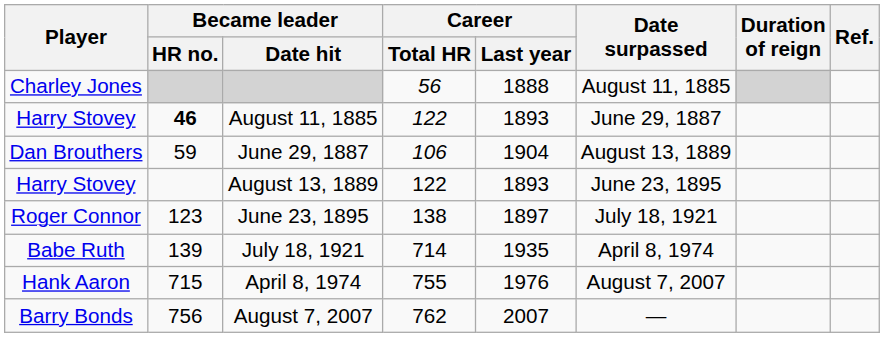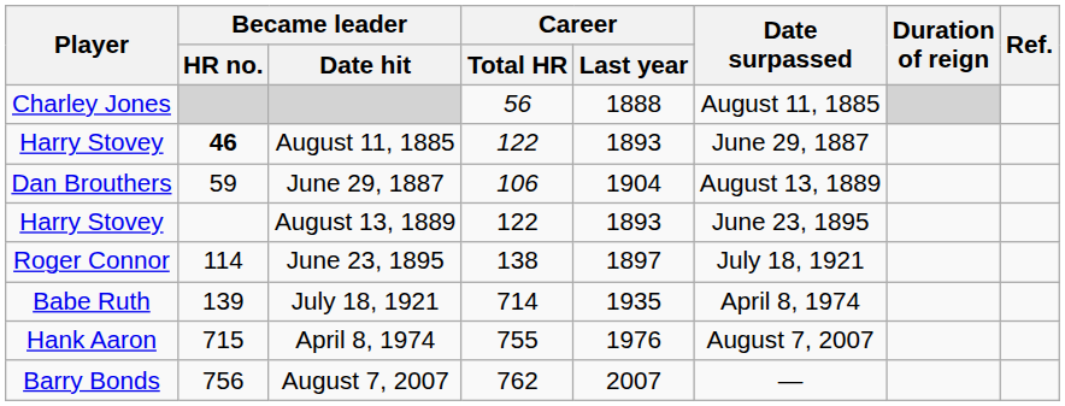row 7 | Became leader / HR no.: 123 -> 114
